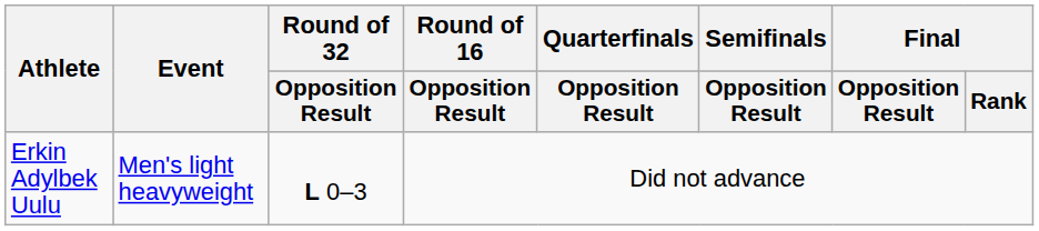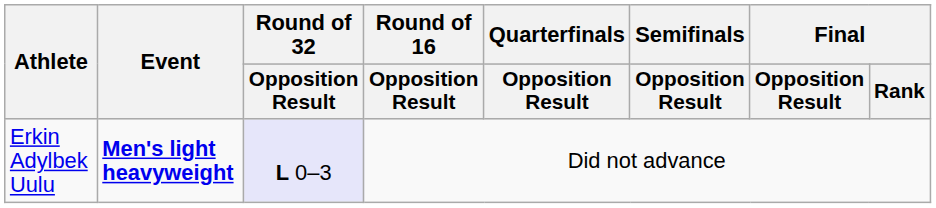Erkin Adylbek Uulu | Event: normal -> bold
Erkin Adylbek Uulu | Round of 32 / Opposition Result: no background -> lavender background
